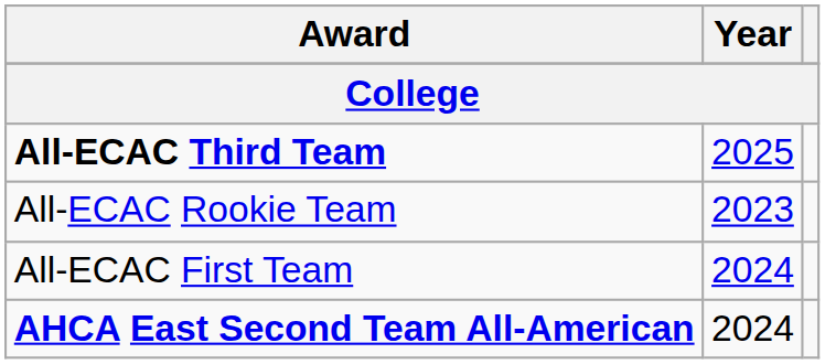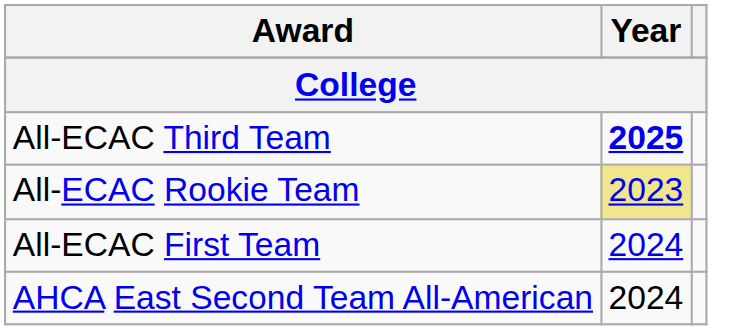row 3 | Award: bold -> normal
row 3 | Year: normal -> bold
row 4 | Year: no background -> khaki background
row 6 | Award: bold -> normal
